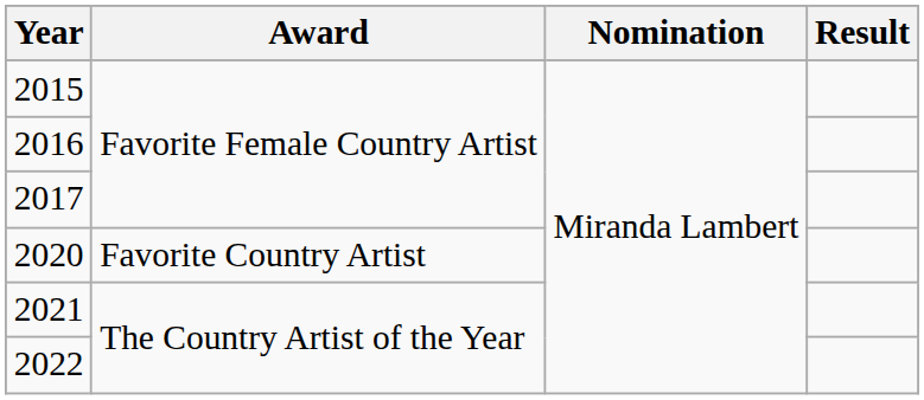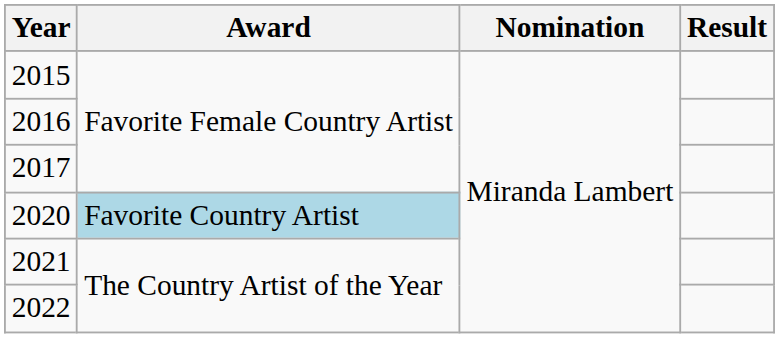2020 | Award: no background -> lightblue background
